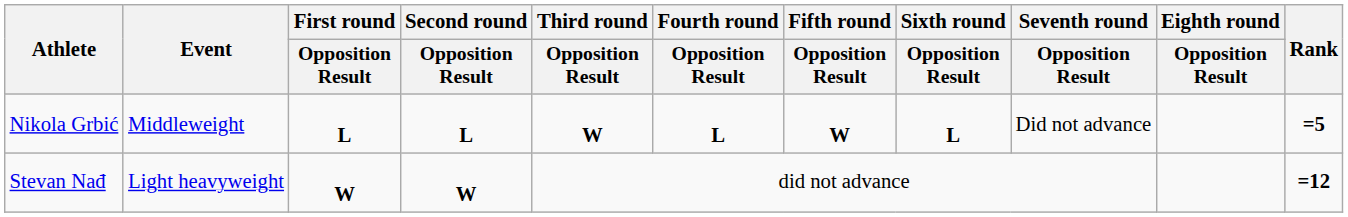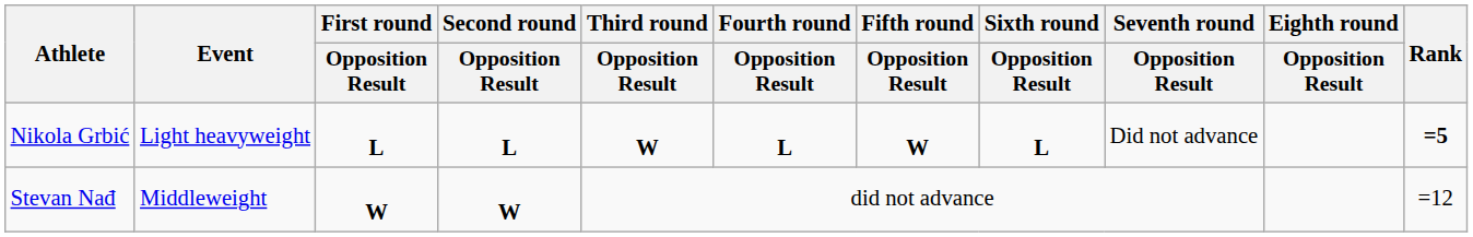Nikola Grbić | Event: Middleweight -> Light heavyweight
Stevan Nađ | Event: Light heavyweight -> Middleweight
Stevan Nađ | Rank: bold -> normal
